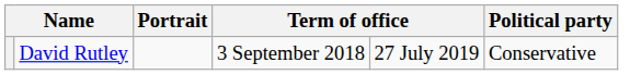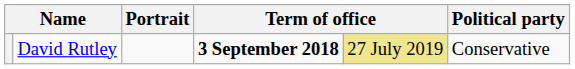David Rutley | column 4: normal -> bold
David Rutley | column 5: no background -> khaki background
